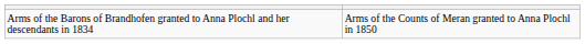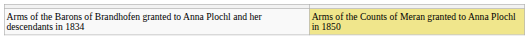row 2 | column 2: no background -> khaki background
